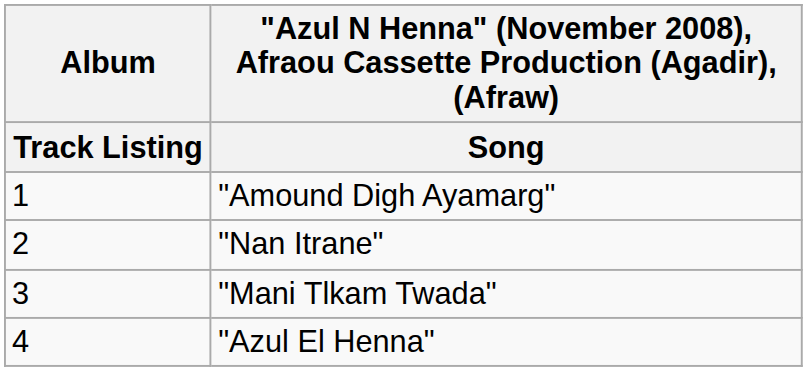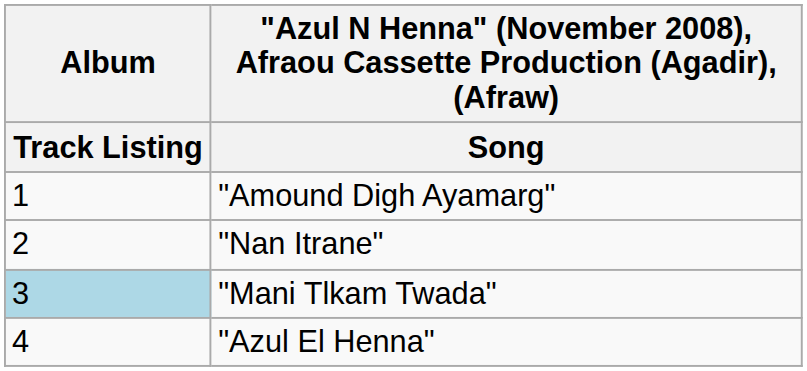"Mani Tlkam Twada" | Album / Track Listing: no background -> lightblue background
